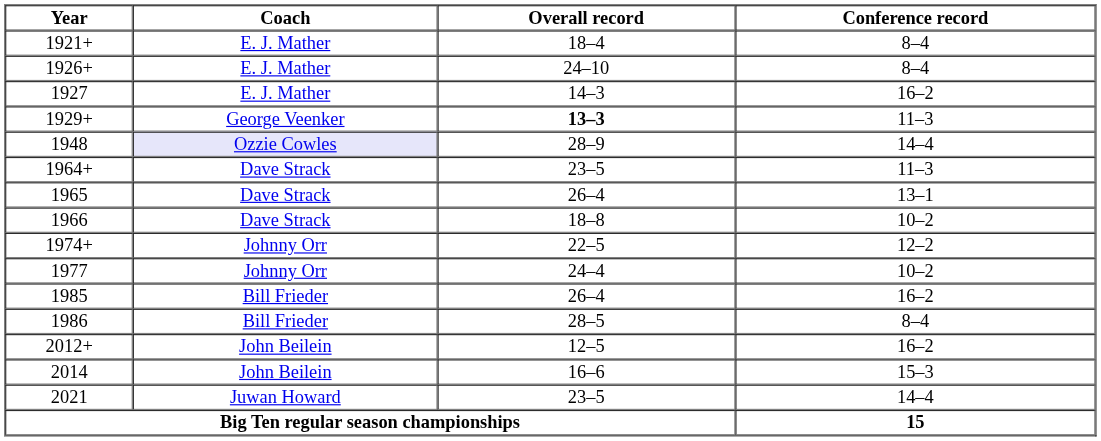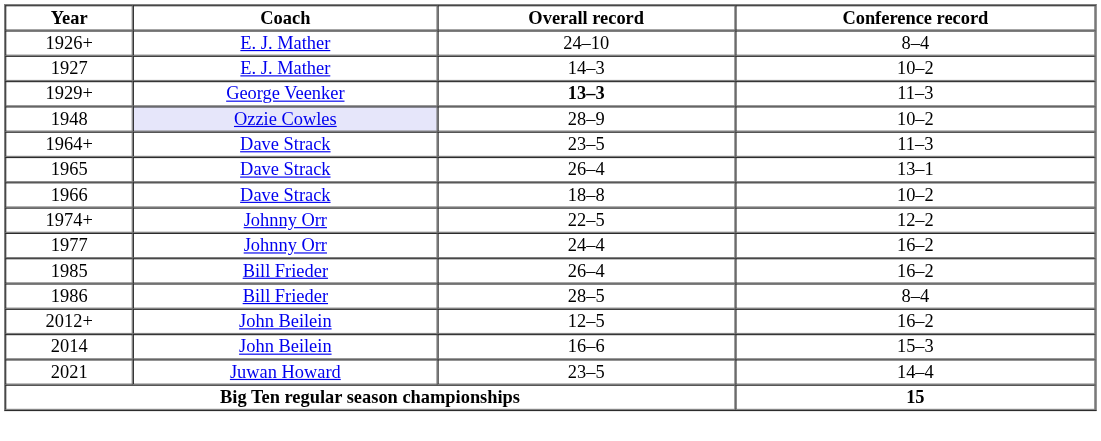- row: 1921+ | E. J. Mather | 18–4 | 8–4
1927 | Conference record: 16–2 -> 10–2
1948 | Conference record: 14–4 -> 10–2
1977 | Conference record: 10–2 -> 16–2
